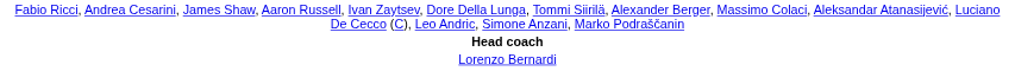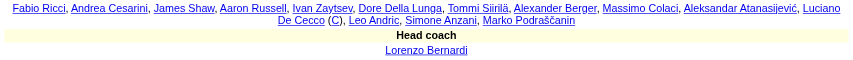row 2 | column 1: no background -> lightyellow background
